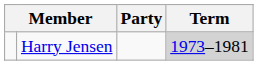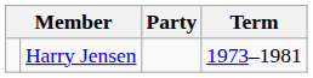Harry Jensen | Term: lightgrey background -> no background
